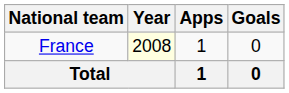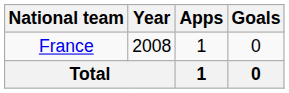France | Year: lightyellow background -> no background
